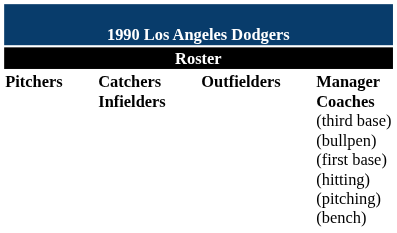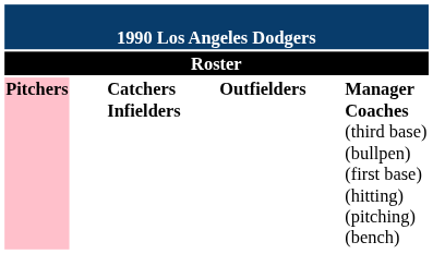Pitchers | column 1: no background -> pink background
